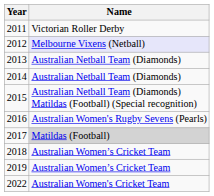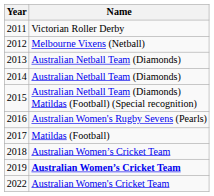2012 | Name: lavender background -> no background
2017 | Name: lightgrey background -> no background
2019 | Name: normal -> bold
